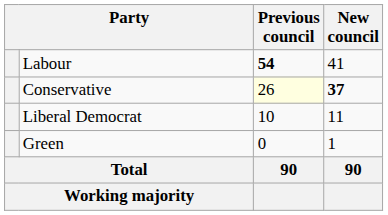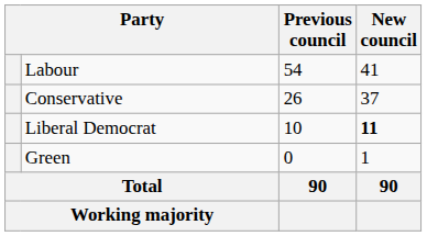Labour | Previous council: bold -> normal
Conservative | Previous council: lightyellow background -> no background
Conservative | New council: bold -> normal
Liberal Democrat | New council: normal -> bold
